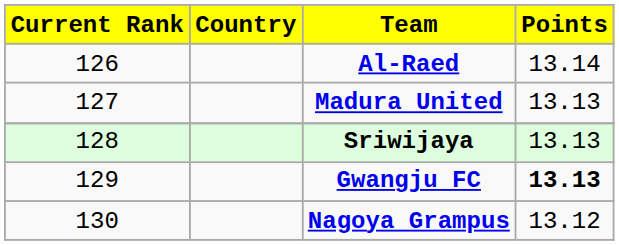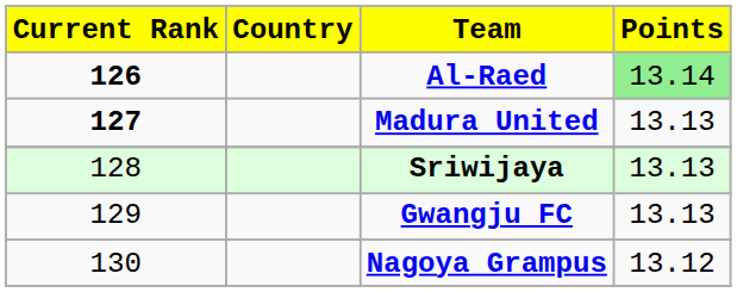Al-Raed | Current Rank: normal -> bold
Al-Raed | Points: no background -> lightgreen background
Madura United | Current Rank: normal -> bold
Gwangju FC | Points: bold -> normal
